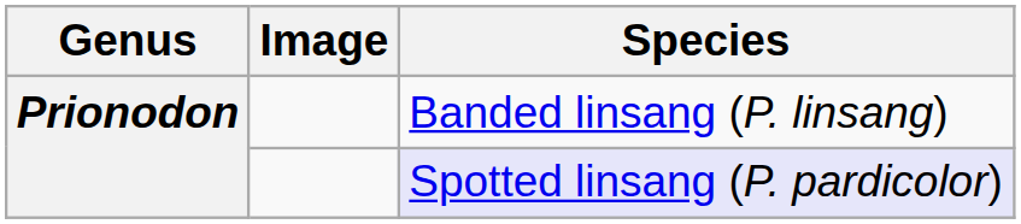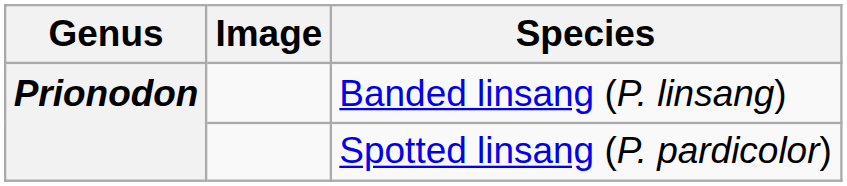Spotted linsang (P. pardicolor) | Species: lavender background -> no background
